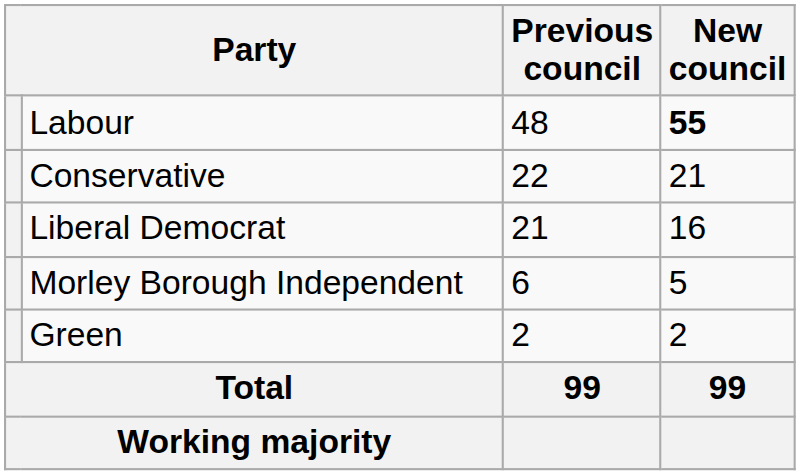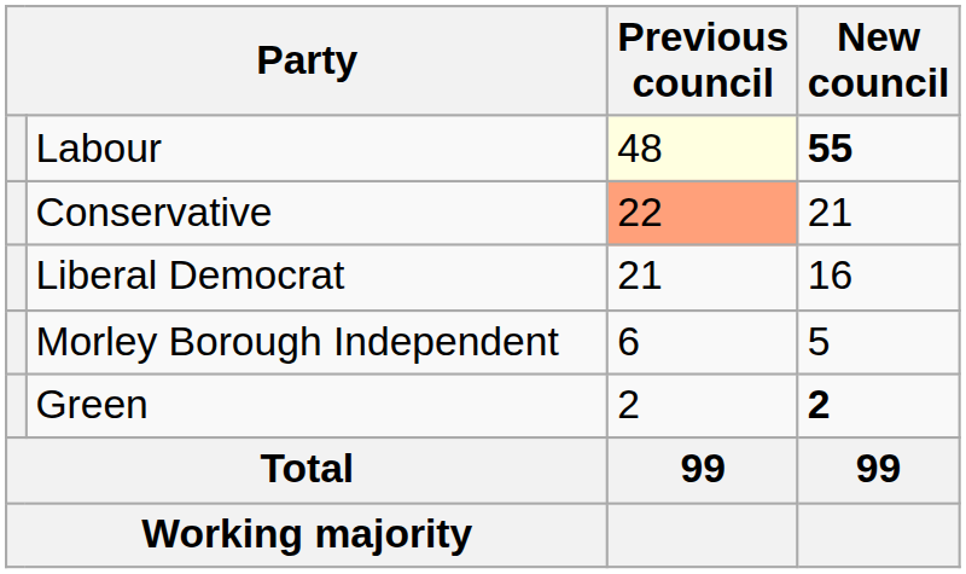Labour | Previous council: no background -> lightyellow background
Conservative | Previous council: no background -> lightsalmon background
Green | New council: normal -> bold
